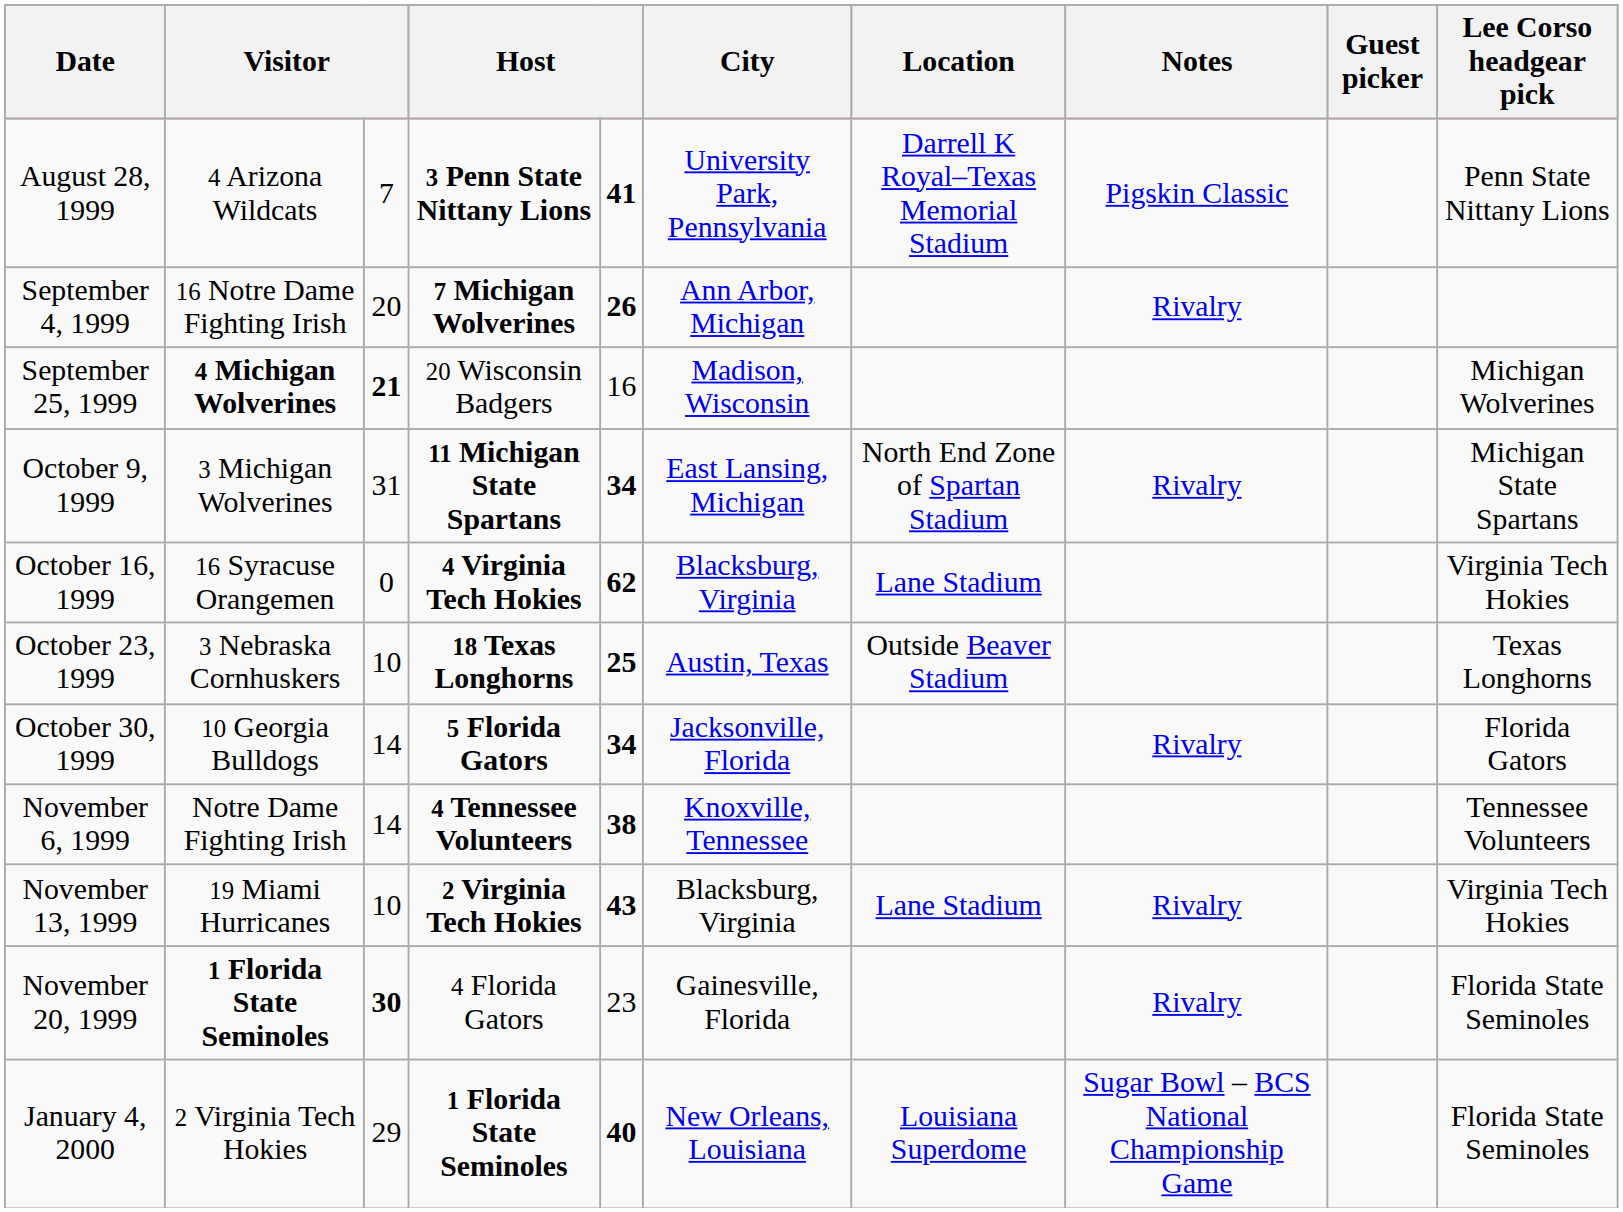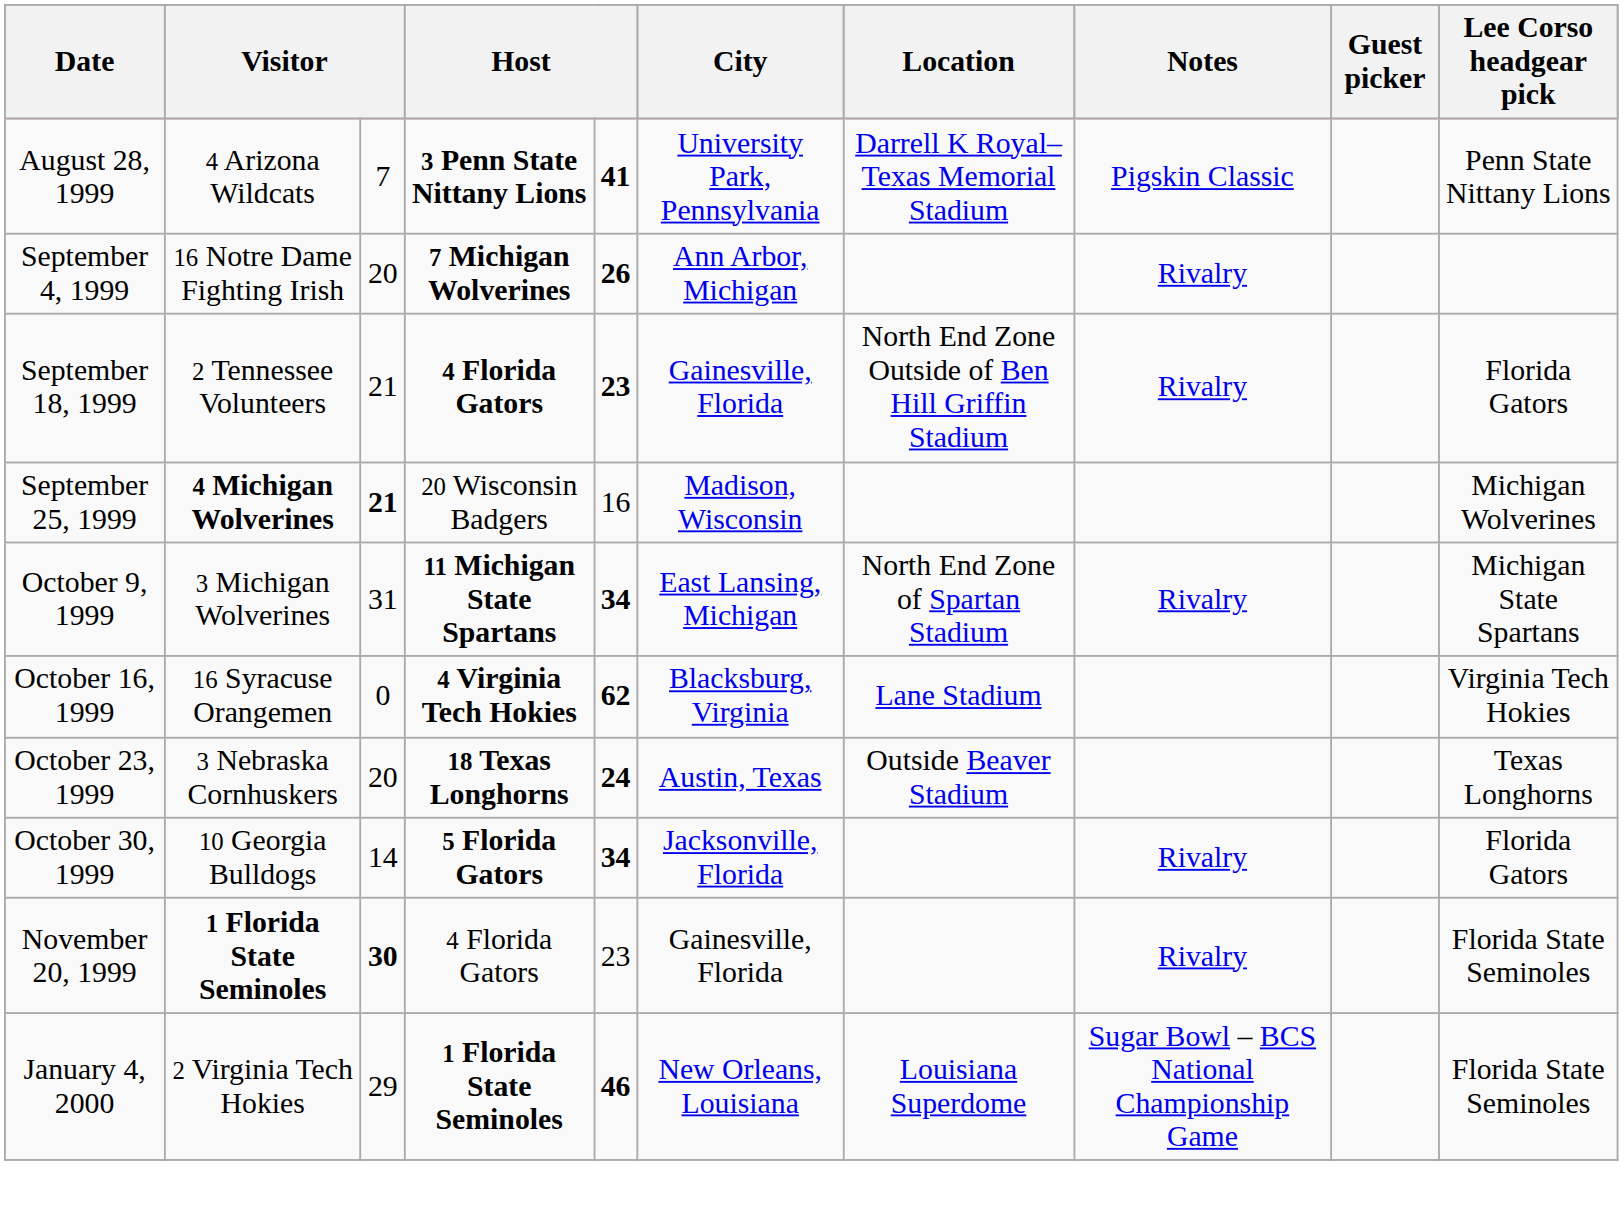+ row: September 18, 1999 | 2 Tennessee Volunteers | 21 | 4 Florida Gators | 23 | Gainesville, Florida | North End Zone Outside of Ben Hill Griffin Stadium | Rivalry | Florida Gators
October 23, 1999 | column 3: 10 -> 20
October 23, 1999 | column 5: 25 -> 24
- row: November 6, 1999 | Notre Dame Fighting Irish | 14 | 4 Tennessee Volunteers | 38 | Knoxville, Tennessee | Tennessee Volunteers
- row: November 13, 1999 | 19 Miami Hurricanes | 10 | 2 Virginia Tech Hokies | 43 | Blacksburg, Virginia | Lane Stadium | Rivalry | Virginia Tech Hokies
January 4, 2000 | column 5: 40 -> 46
